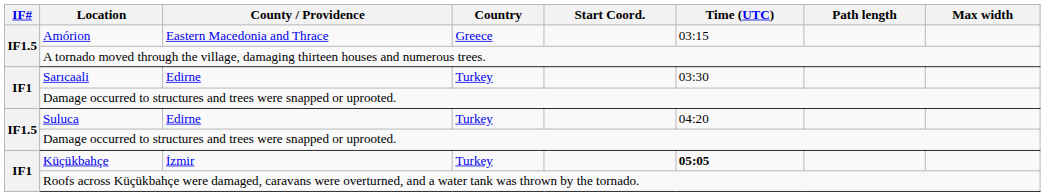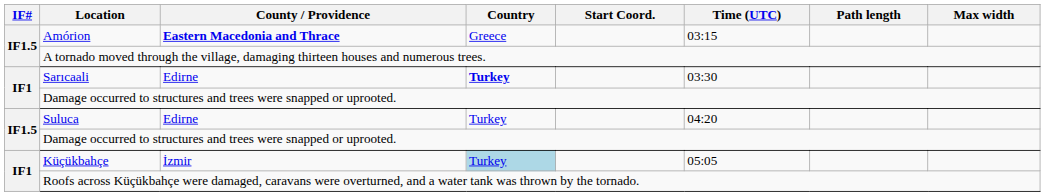Amórion | County / Providence: normal -> bold
Sarıcaali | Country: normal -> bold
Küçükbahçe | Country: no background -> lightblue background
Küçükbahçe | Time (UTC): bold -> normal
